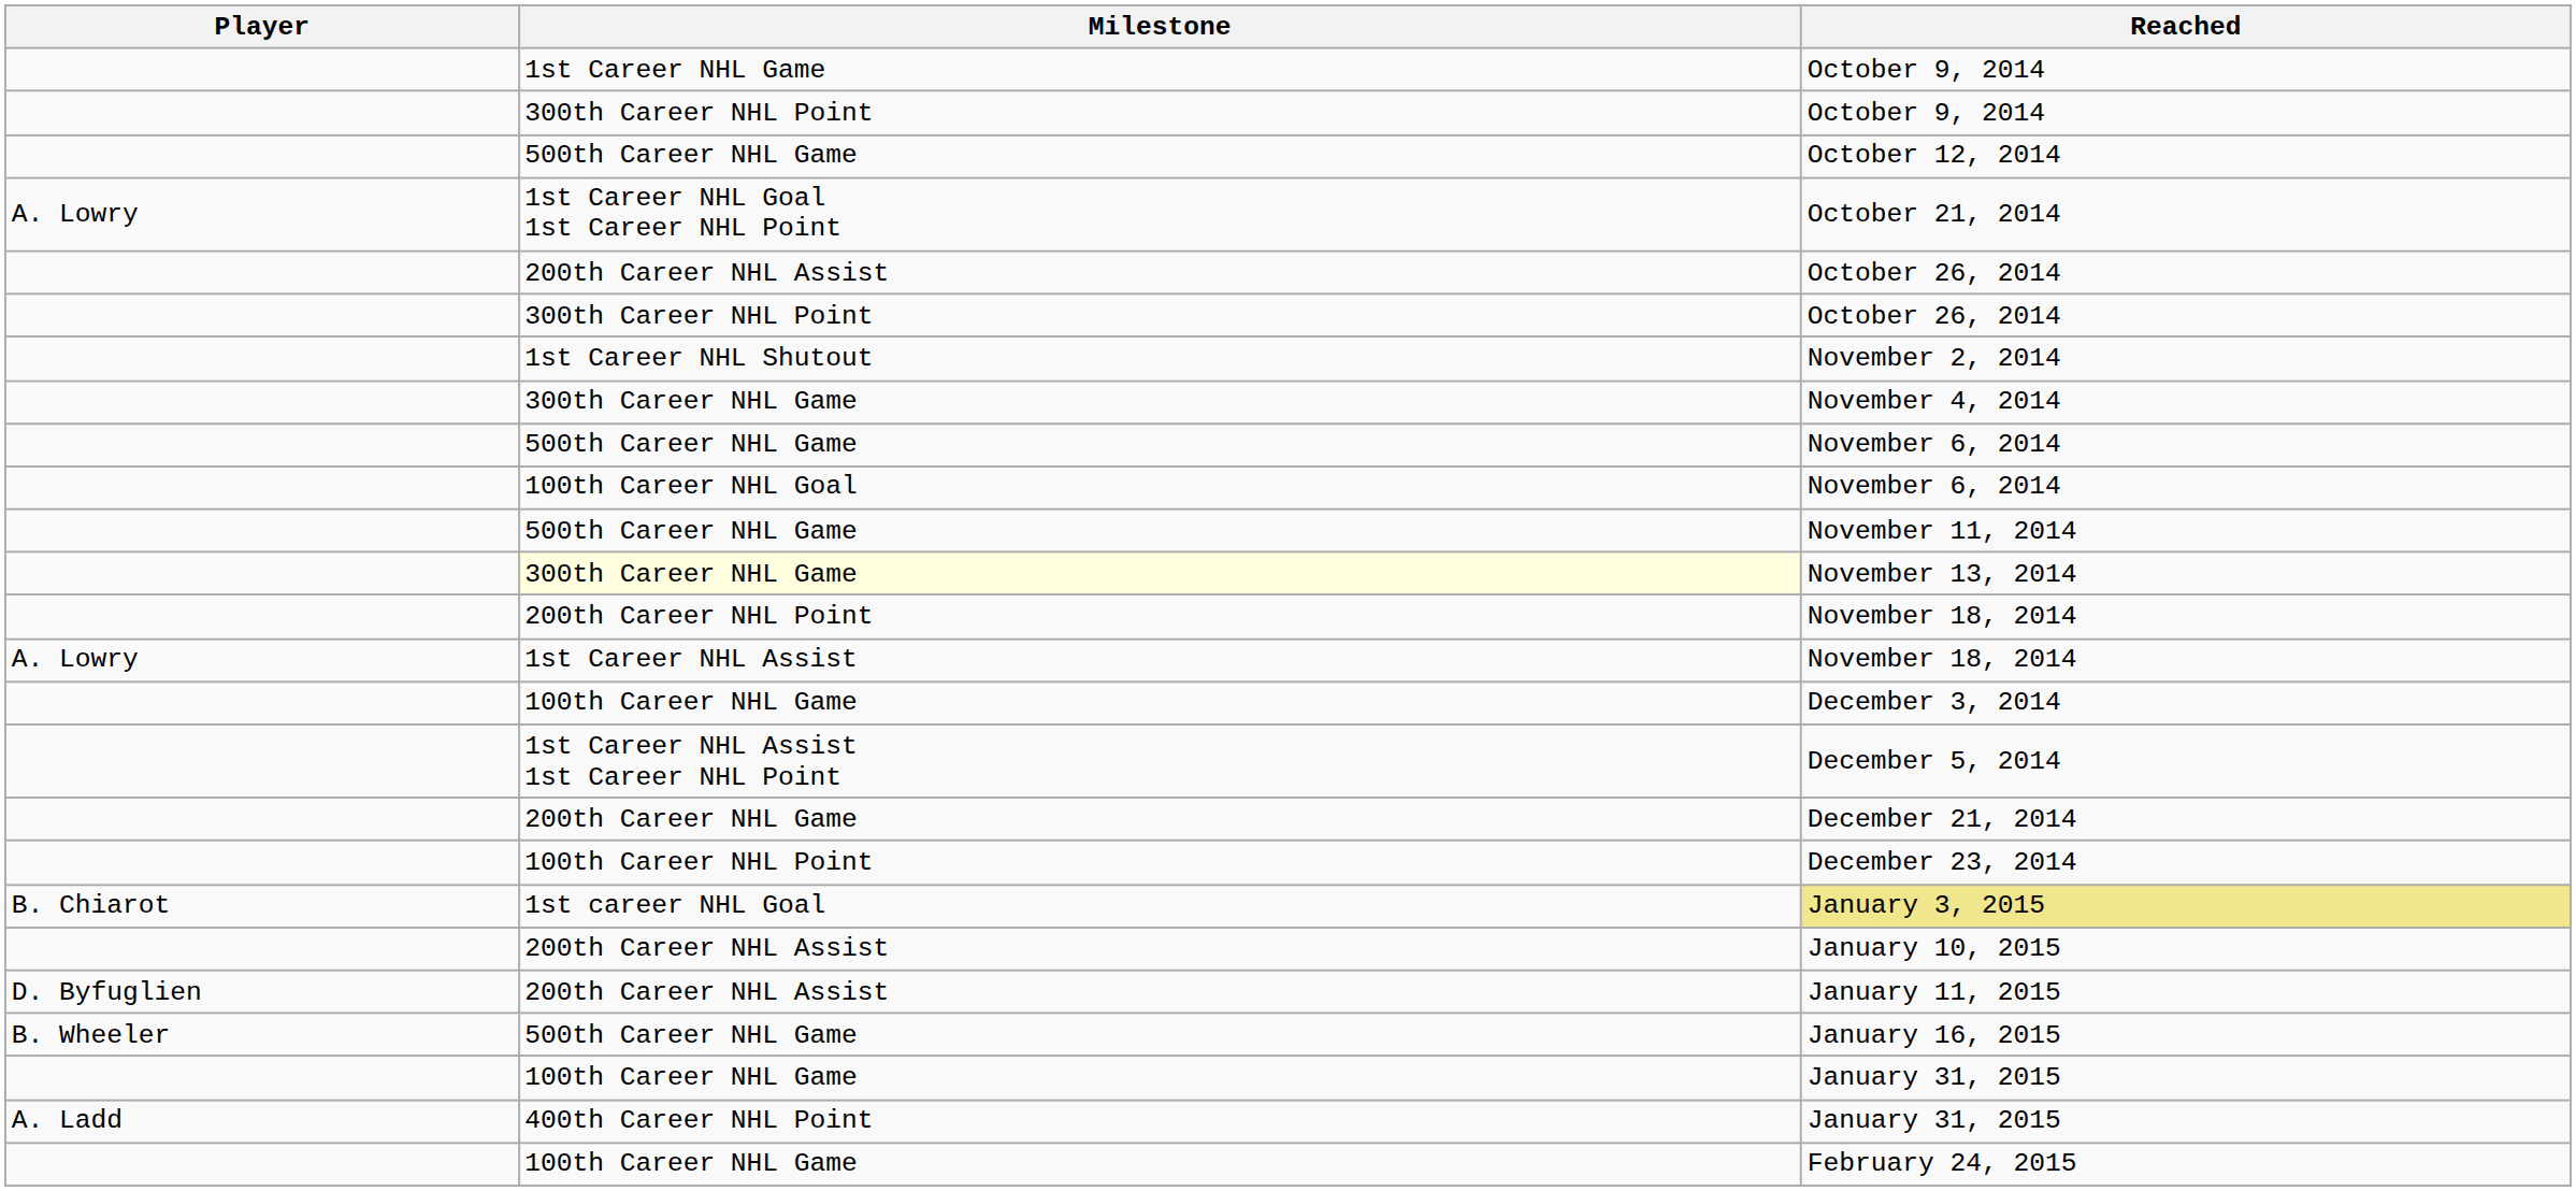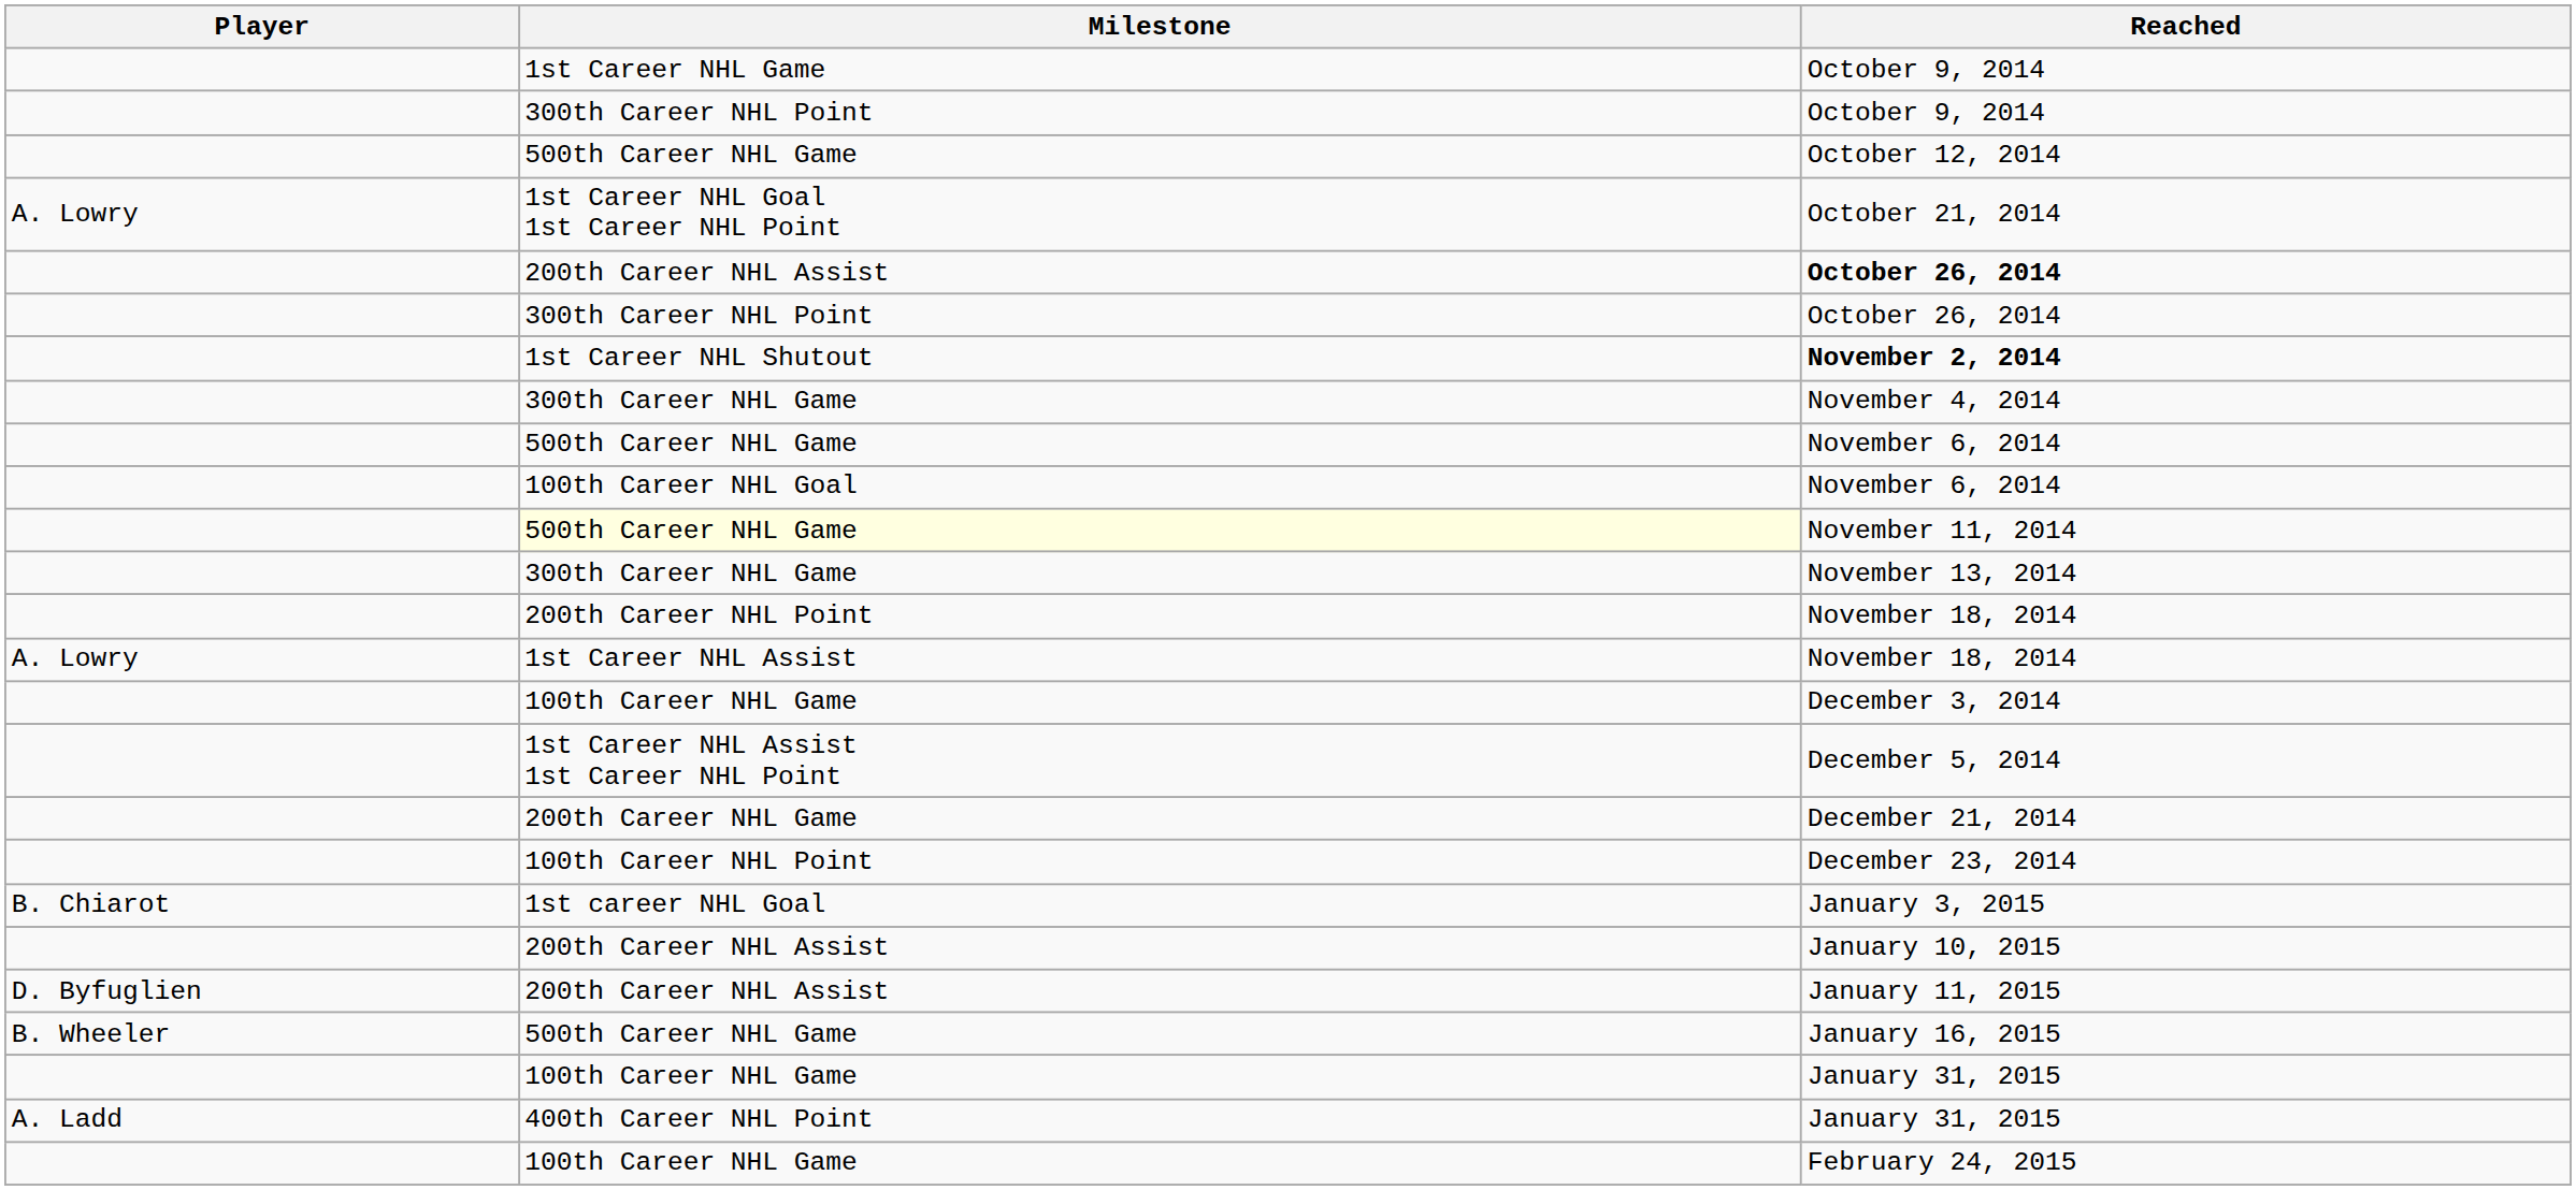row 6 | Reached: normal -> bold
row 8 | Reached: normal -> bold
row 12 | Milestone: no background -> lightyellow background
row 13 | Milestone: lightyellow background -> no background
row 20 | Reached: khaki background -> no background
